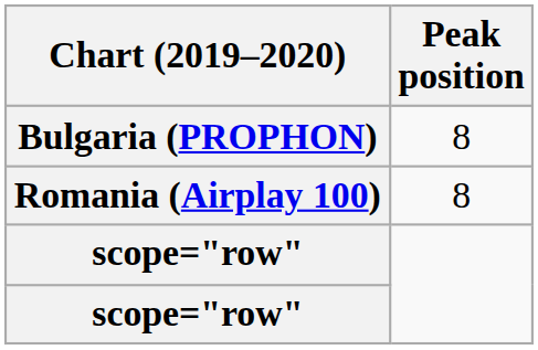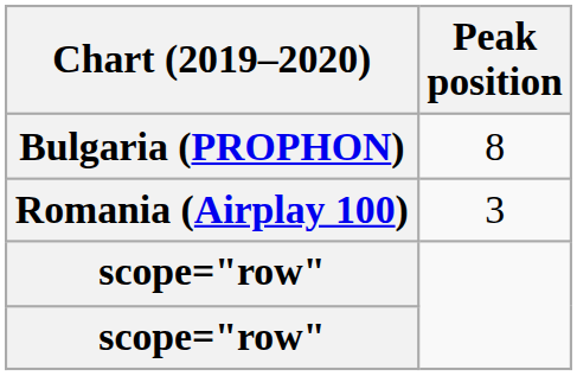Romania (Airplay 100) | Peak position: 8 -> 3
